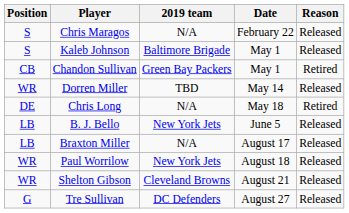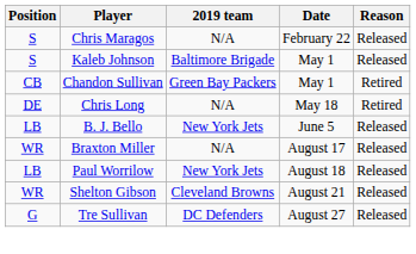- row: WR | Dorren Miller | TBD | May 14 | Released
Braxton Miller | Position: LB -> WR
Paul Worrilow | Position: WR -> LB
